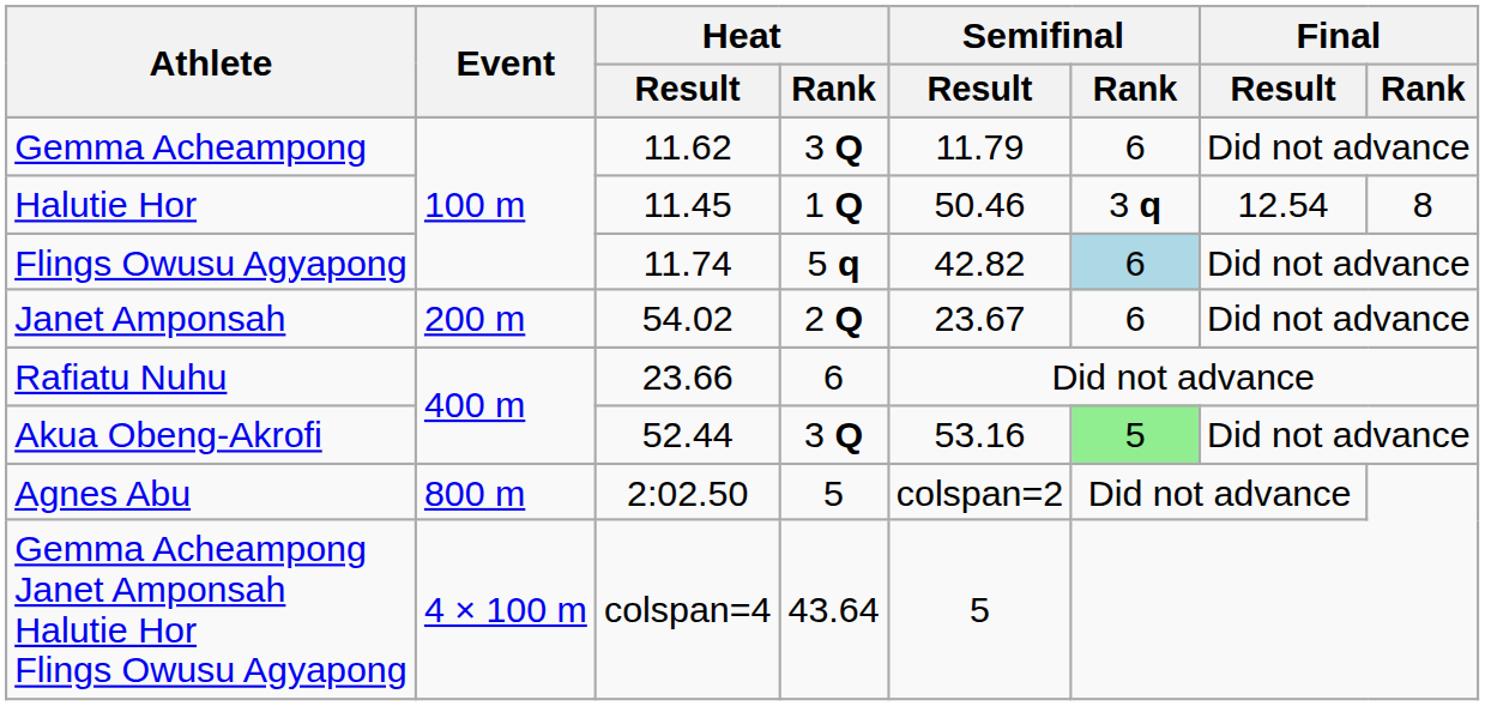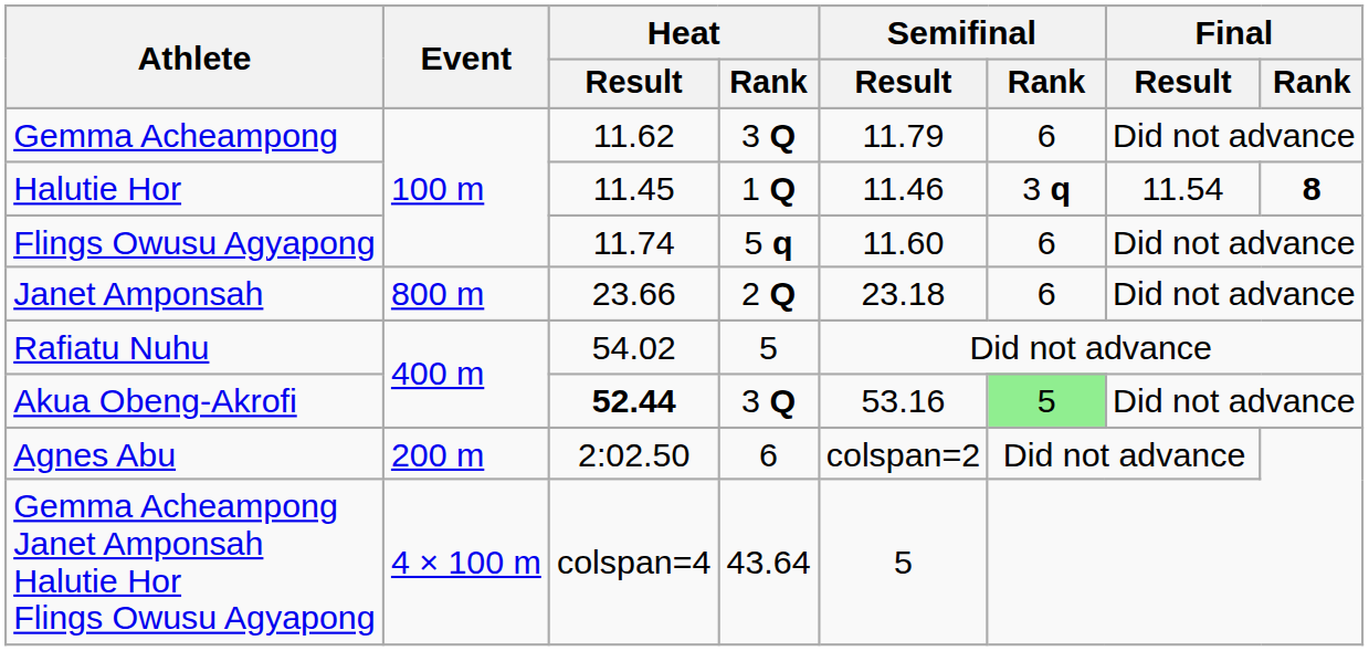Halutie Hor | Semifinal / Result: 50.46 -> 11.46
Halutie Hor | Final / Result: 12.54 -> 11.54
Halutie Hor | Final / Rank: normal -> bold
Flings Owusu Agyapong | Semifinal / Result: 42.82 -> 11.60
Flings Owusu Agyapong | Semifinal / Rank: lightblue background -> no background
Janet Amponsah | Event: 200 m -> 800 m
Janet Amponsah | Heat / Result: 54.02 -> 23.66
Janet Amponsah | Semifinal / Result: 23.67 -> 23.18
Rafiatu Nuhu | Heat / Result: 23.66 -> 54.02
Rafiatu Nuhu | Heat / Rank: 6 -> 5
Akua Obeng-Akrofi | Heat / Result: normal -> bold
Agnes Abu | Event: 800 m -> 200 m
Agnes Abu | Heat / Rank: 5 -> 6
